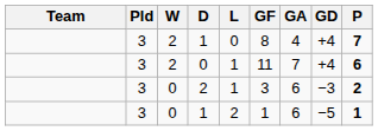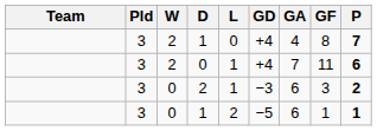columns swapped: GF <-> GD
